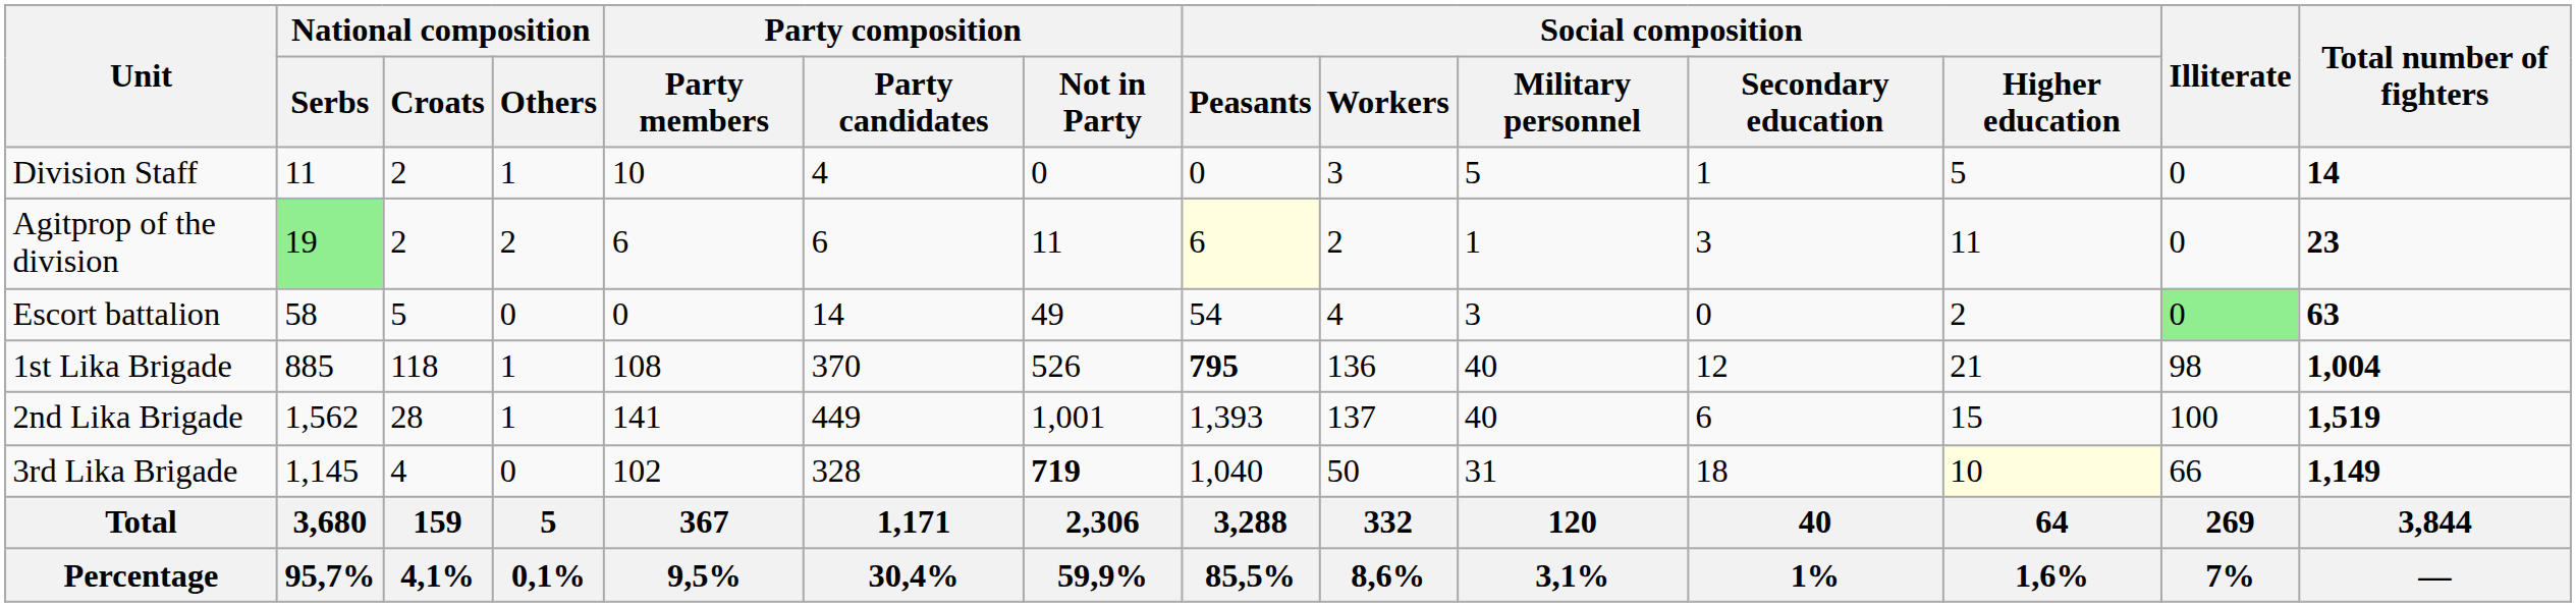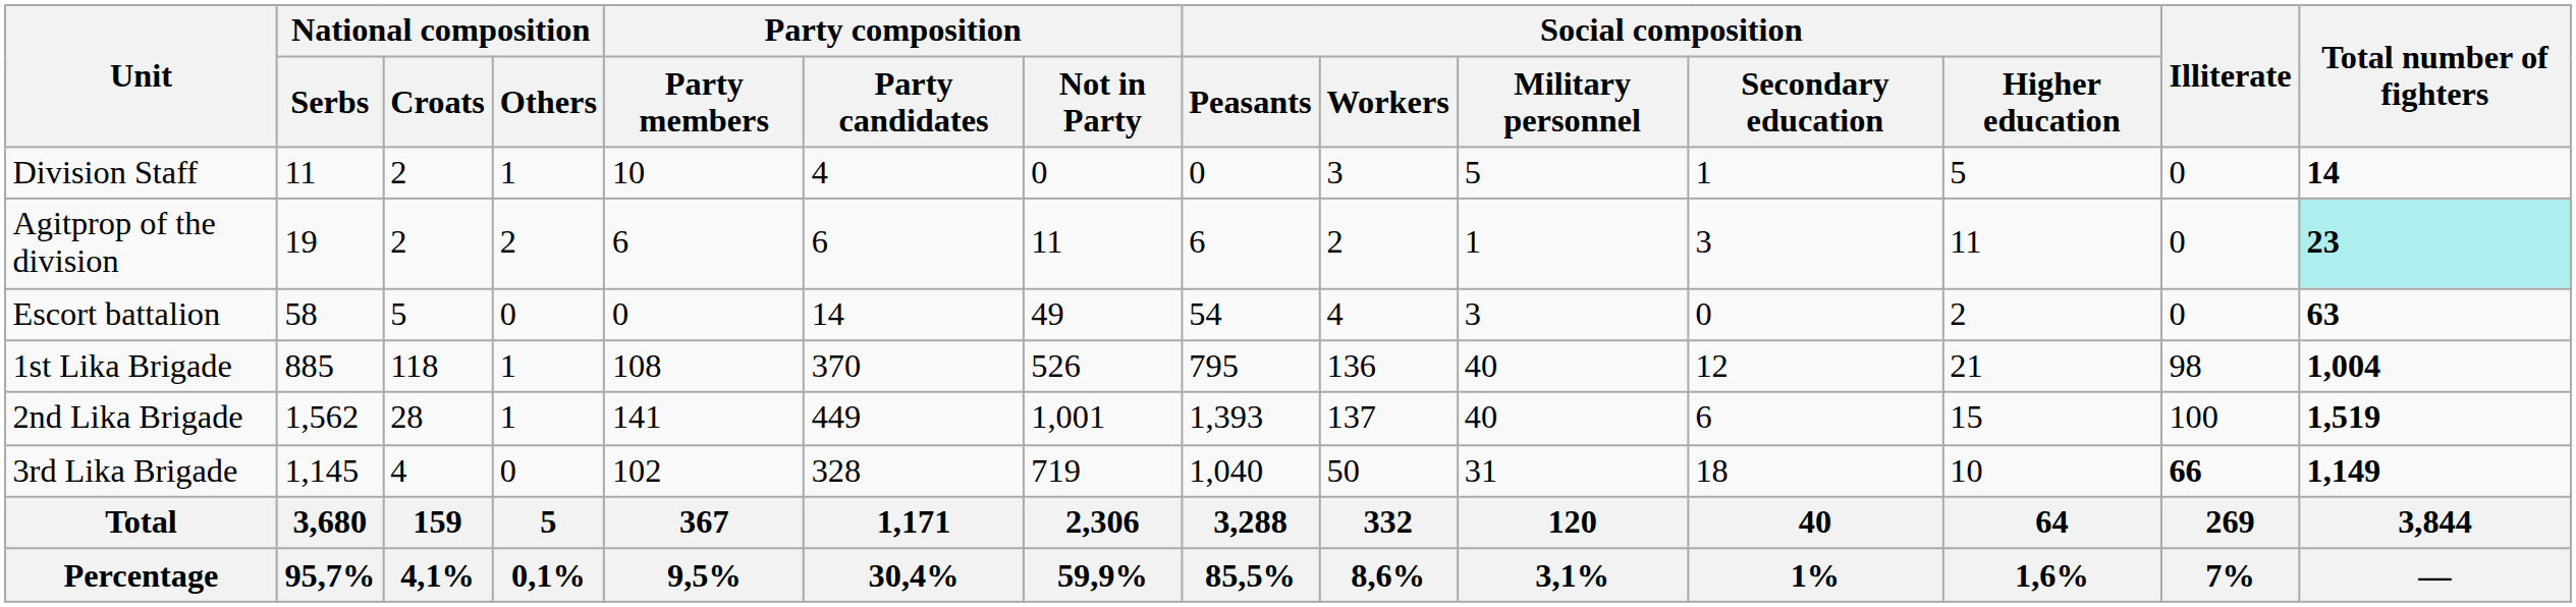Agitprop of the division | National composition / Serbs: lightgreen background -> no background
Agitprop of the division | Social composition / Peasants: lightyellow background -> no background
Agitprop of the division | Total number of fighters: no background -> paleturquoise background
Escort battalion | Illiterate: lightgreen background -> no background
1st Lika Brigade | Social composition / Peasants: bold -> normal
3rd Lika Brigade | Party composition / Not in Party: bold -> normal
3rd Lika Brigade | Social composition / Higher education: lightyellow background -> no background
3rd Lika Brigade | Illiterate: normal -> bold
